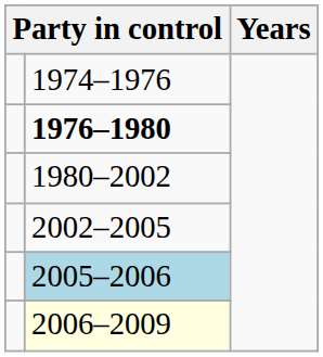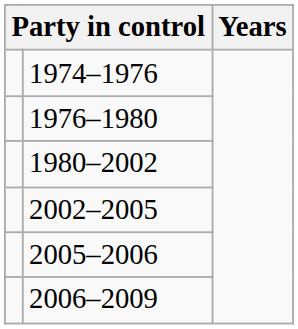1976–1980 | column 2: bold -> normal
2005–2006 | column 2: lightblue background -> no background
2006–2009 | column 2: lightyellow background -> no background
